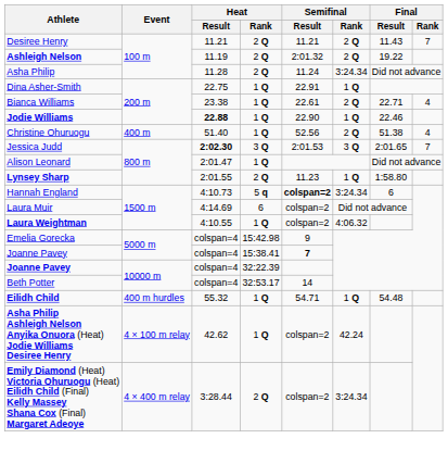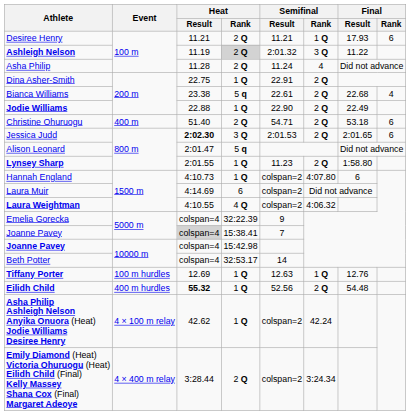Desiree Henry | Semifinal / Rank: 2 Q -> 1 Q
Desiree Henry | Final / Result: 11.43 -> 17.93
Desiree Henry | Final / Rank: 7 -> 6
Ashleigh Nelson | Heat / Rank: no background -> lightgrey background
Ashleigh Nelson | Semifinal / Rank: 2 Q -> 3 Q
Ashleigh Nelson | Final / Result: 19.22 -> 11.22
Asha Philip | Semifinal / Rank: 3:24.34 -> 4
Dina Asher-Smith | Semifinal / Rank: 1 Q -> 2 Q
Bianca Williams | Heat / Rank: 1 Q -> 5 q
Bianca Williams | Final / Result: 22.71 -> 22.68
Jodie Williams | Heat / Result: bold -> normal
Jodie Williams | Semifinal / Rank: 1 Q -> 2 Q
Jodie Williams | Final / Result: 22.46 -> 22.49
Christine Ohuruogu | Heat / Rank: 1 Q -> 2 Q
Christine Ohuruogu | Semifinal / Result: 52.56 -> 54.71
Christine Ohuruogu | Final / Result: 51.38 -> 53.18
Christine Ohuruogu | Final / Rank: 4 -> 6
Jessica Judd | Semifinal / Rank: 3 Q -> 2 Q
Jessica Judd | Final / Rank: 7 -> 6
Alison Leonard | Heat / Rank: 1 Q -> 5 q
Lynsey Sharp | Heat / Rank: 2 Q -> 1 Q
Lynsey Sharp | Semifinal / Rank: 1 Q -> 2 Q
Hannah England | Heat / Rank: 5 q -> 1 Q
Hannah England | Semifinal / Result: bold -> normal
Hannah England | Semifinal / Rank: 3:24.34 -> 4:07.80
Laura Weightman | Heat / Rank: 1 Q -> 4 Q
Emelia Gorecka | Heat / Rank: 15:42.98 -> 32:22.39
Joanne Pavey / 5000 m | Heat / Result: no background -> lightgrey background
Joanne Pavey / 5000 m | Semifinal / Result: bold -> normal
Joanne Pavey / 10000 m | Heat / Rank: 32:22.39 -> 15:42.98
+ row: Tiffany Porter | 100 m hurdles | 12.69 | 1 Q | 12.63 | 1 Q | 12.76
Eilidh Child | Heat / Result: normal -> bold
Eilidh Child | Semifinal / Result: 54.71 -> 52.56
Eilidh Child | Semifinal / Rank: 1 Q -> 2 Q
